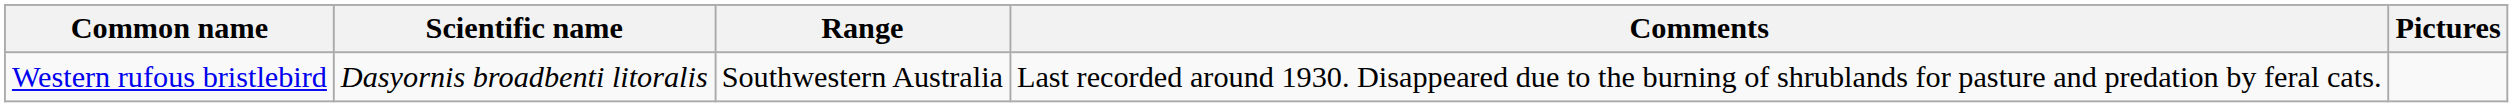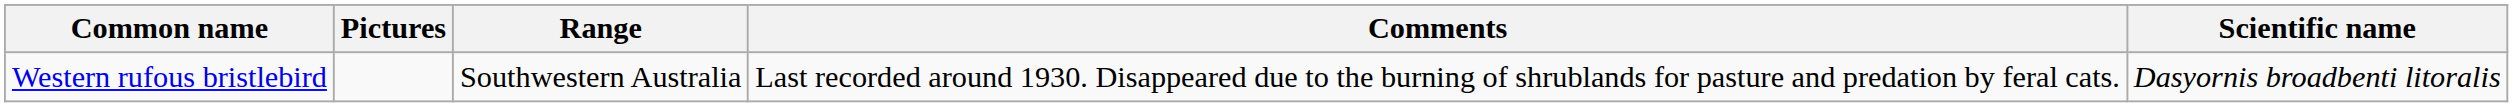columns swapped: Scientific name <-> Pictures
